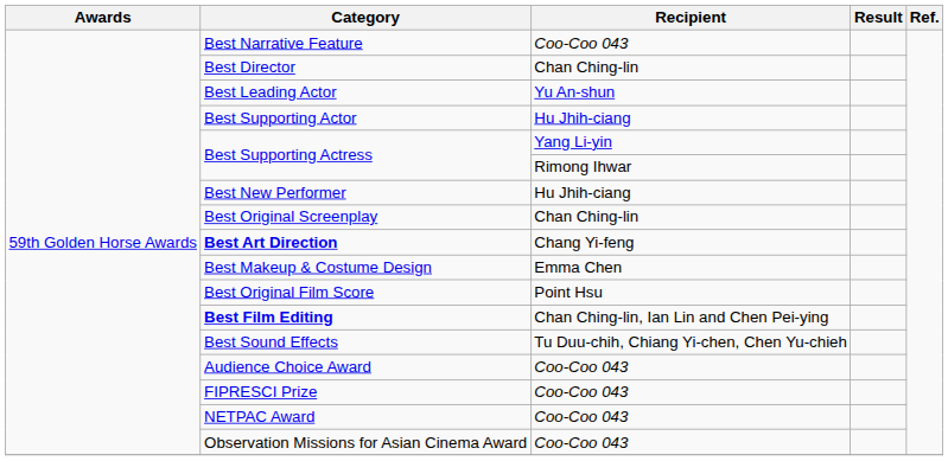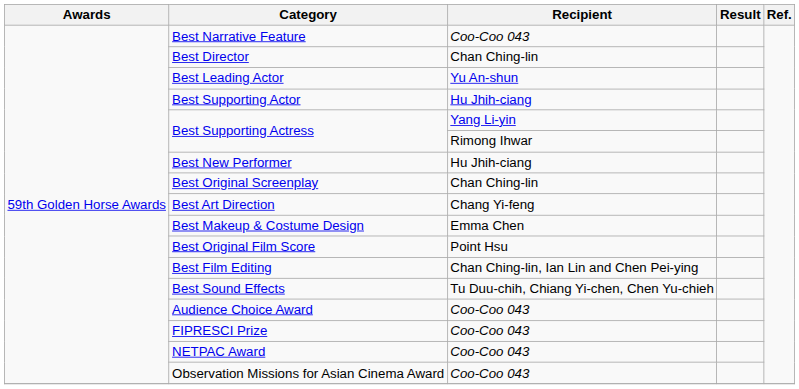Best Art Direction | Category: bold -> normal
Best Film Editing | Category: bold -> normal
